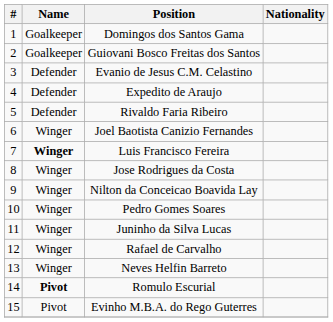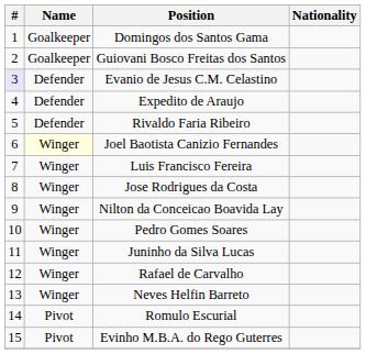Evanio de Jesus C.M. Celastino | #: no background -> lavender background
Joel Baotista Canizio Fernandes | Name: no background -> lightyellow background
Luis Francisco Fereira | Name: bold -> normal
Romulo Escurial | Name: bold -> normal
